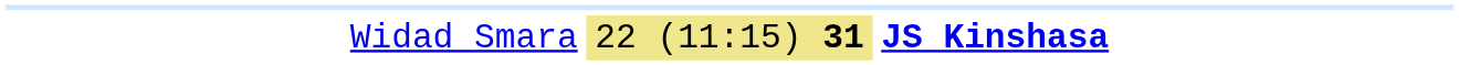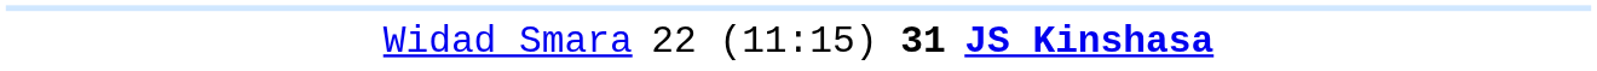Widad Smara | column 2: khaki background -> no background
